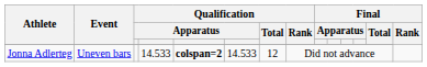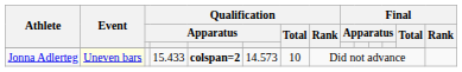Jonna Adlerteg | Event: no background -> lightyellow background
Jonna Adlerteg | column 4: 14.533 -> 15.433
Jonna Adlerteg | column 6: 14.533 -> 14.573
Jonna Adlerteg | Qualification / Total: 12 -> 10
